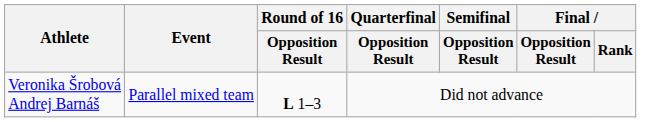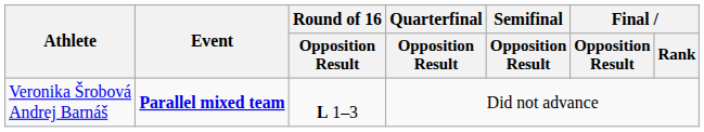Veronika Šrobová Andrej Barnáš | Event: normal -> bold
